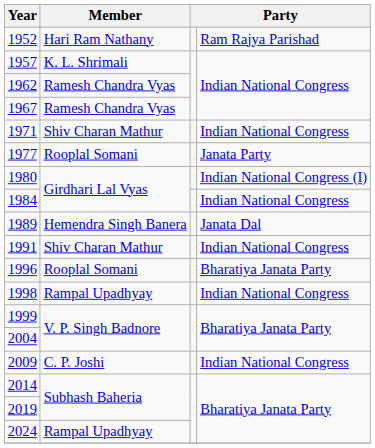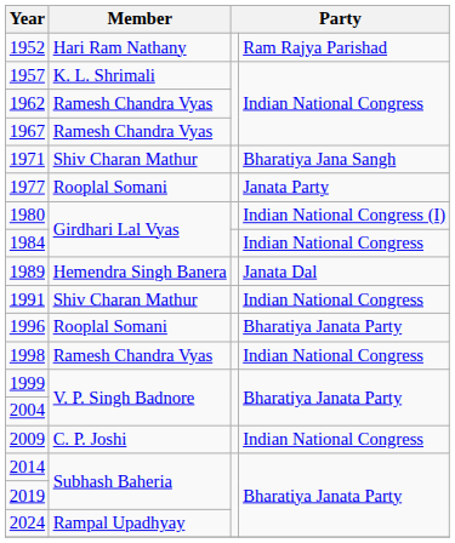1971 | column 4: Indian National Congress -> Bharatiya Jana Sangh
1998 | Member: Rampal Upadhyay -> Ramesh Chandra Vyas
